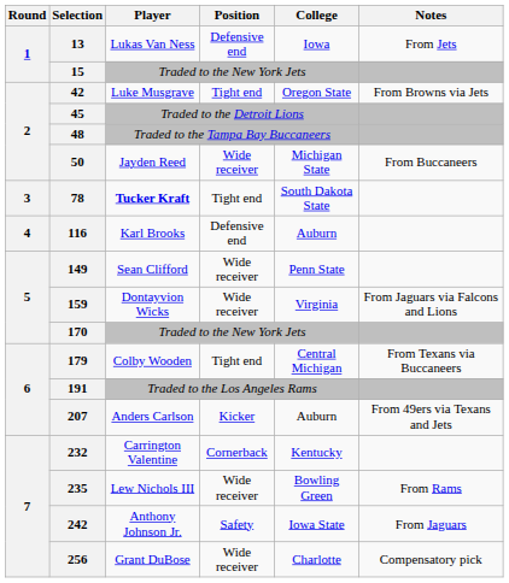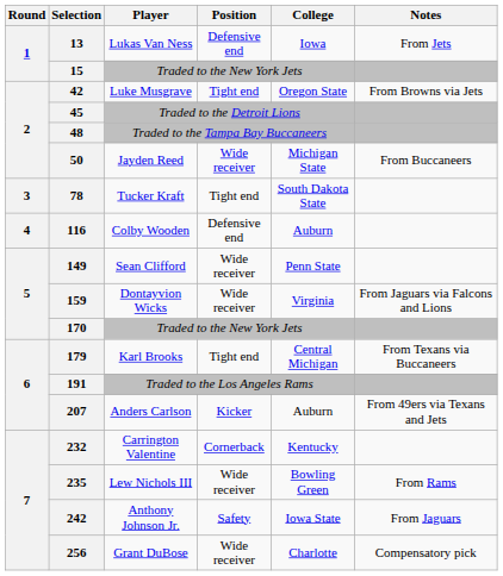78 | Player: bold -> normal
116 | Player: Karl Brooks -> Colby Wooden
179 | Player: Colby Wooden -> Karl Brooks
